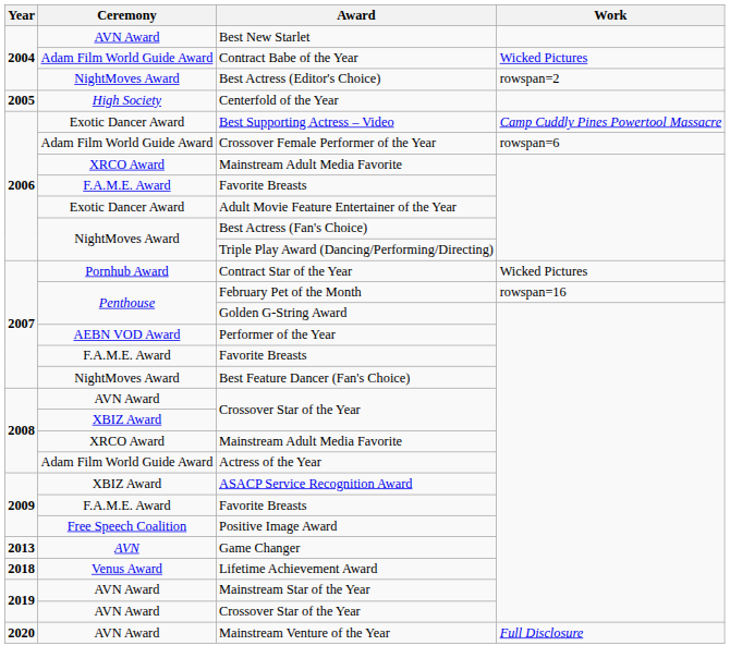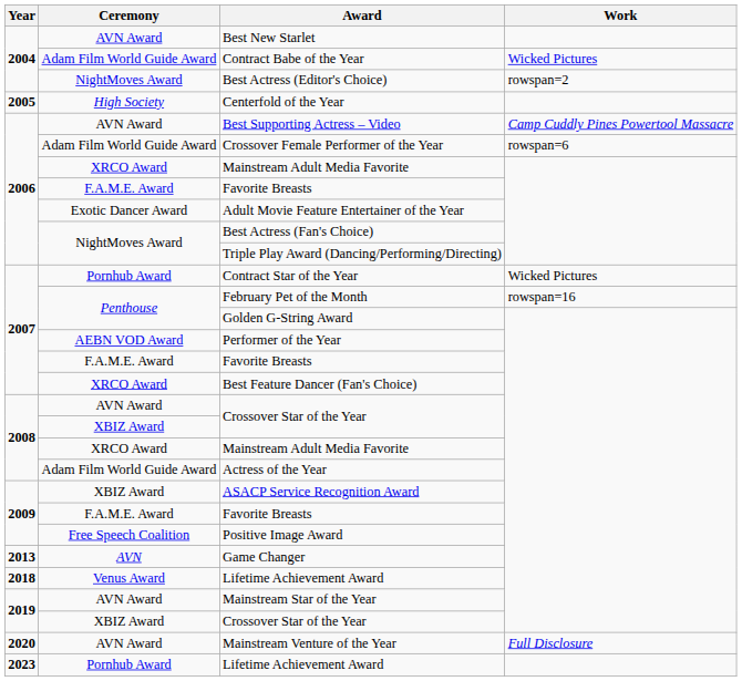Best Supporting Actress – Video | Ceremony: Exotic Dancer Award -> AVN Award
Best Feature Dancer (Fan's Choice) | Ceremony: NightMoves Award -> XRCO Award
2019 / Crossover Star of the Year | Ceremony: AVN Award -> XBIZ Award
+ row: 2023 | Pornhub Award | Lifetime Achievement Award
